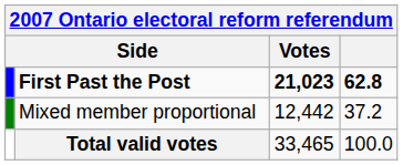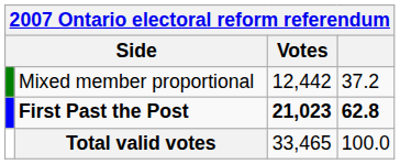rows swapped: First Past the Post <-> Mixed member proportional
